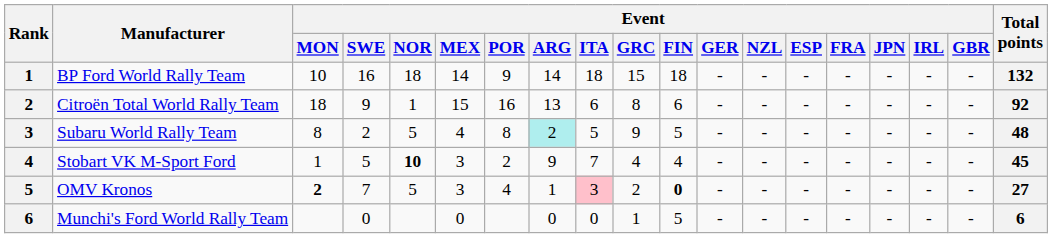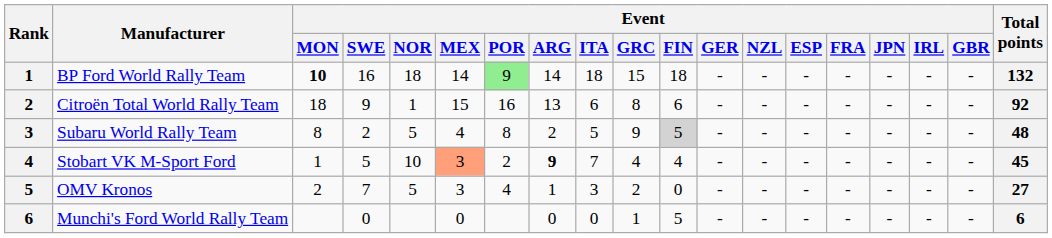BP Ford World Rally Team | Event / MON: normal -> bold
BP Ford World Rally Team | Event / POR: no background -> lightgreen background
Subaru World Rally Team | Event / ARG: paleturquoise background -> no background
Subaru World Rally Team | Event / FIN: no background -> lightgrey background
Stobart VK M-Sport Ford | Event / NOR: bold -> normal
Stobart VK M-Sport Ford | Event / MEX: no background -> lightsalmon background
Stobart VK M-Sport Ford | Event / ARG: normal -> bold
OMV Kronos | Event / MON: bold -> normal
OMV Kronos | Event / ITA: pink background -> no background
OMV Kronos | Event / FIN: bold -> normal
